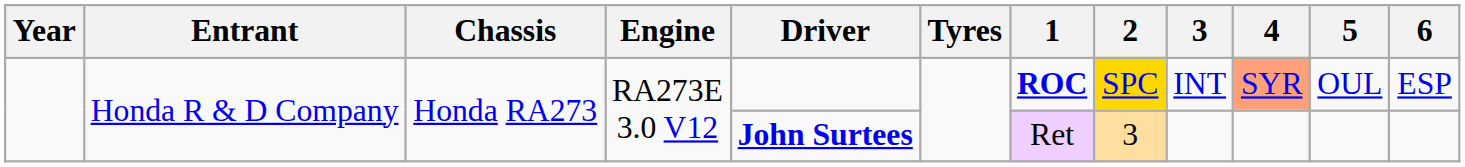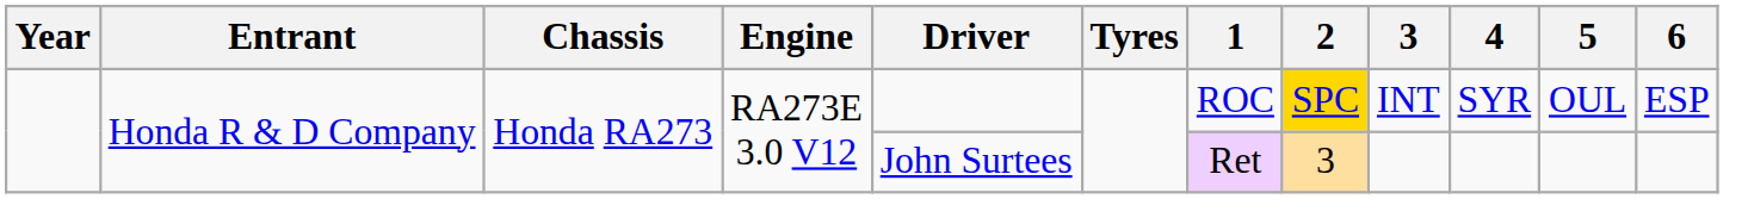row 2 | 1: bold -> normal
row 2 | 4: lightsalmon background -> no background
row 3 | Driver: bold -> normal
